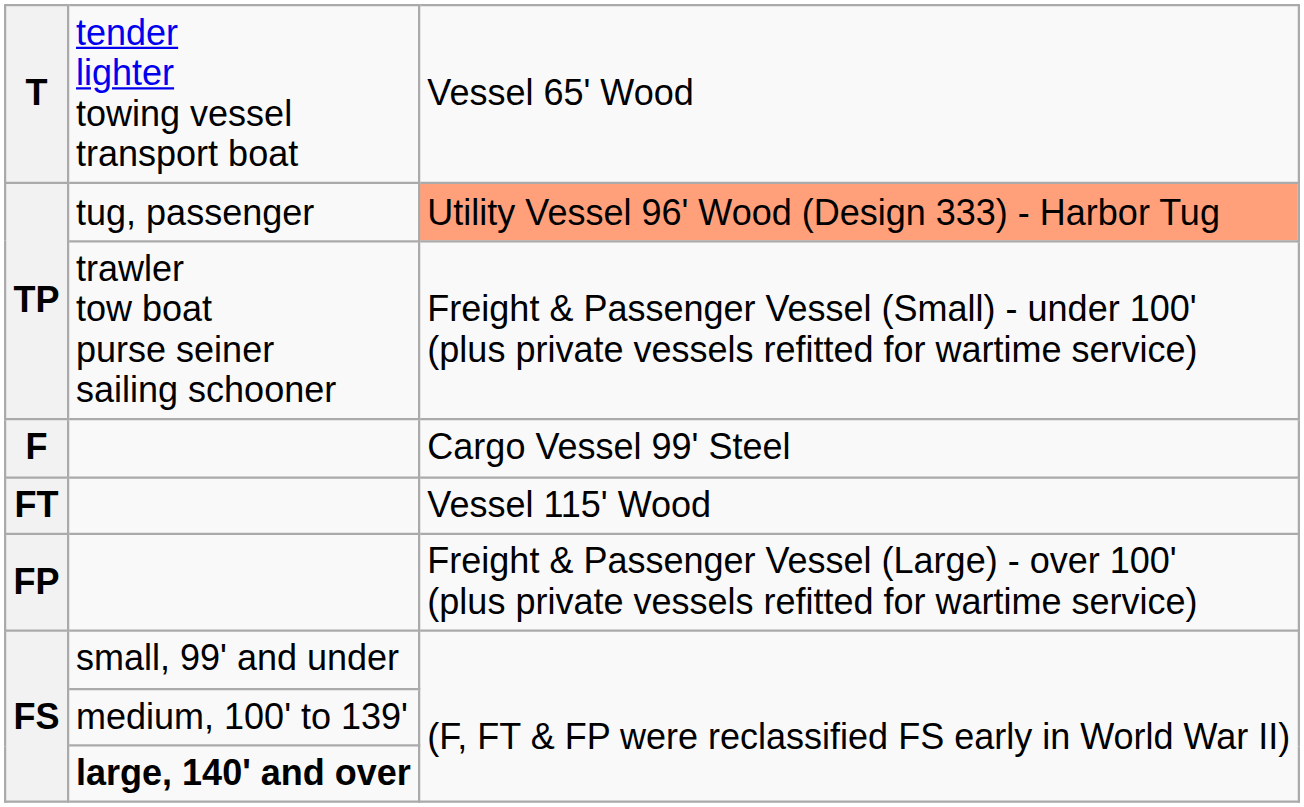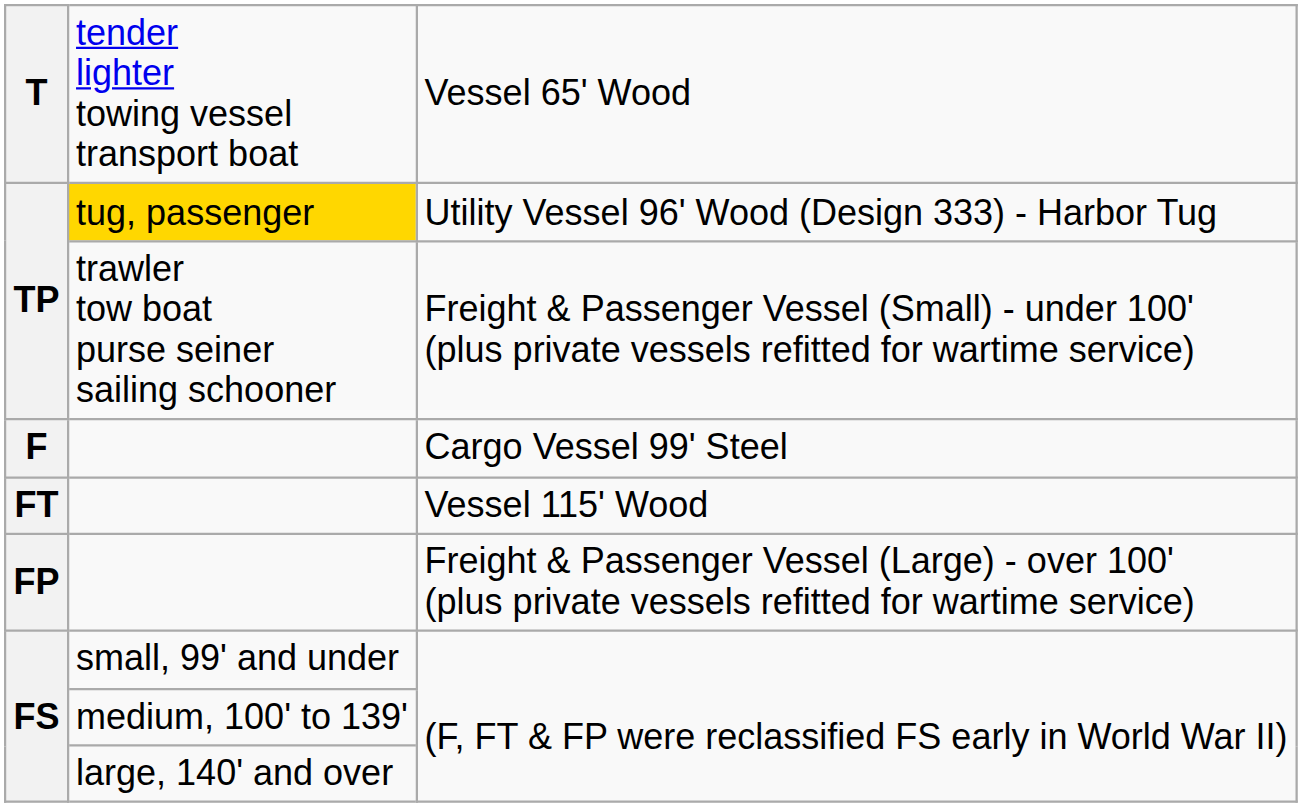tug, passenger | column 2: no background -> gold background
tug, passenger | column 3: lightsalmon background -> no background
large, 140' and over | column 2: bold -> normal
